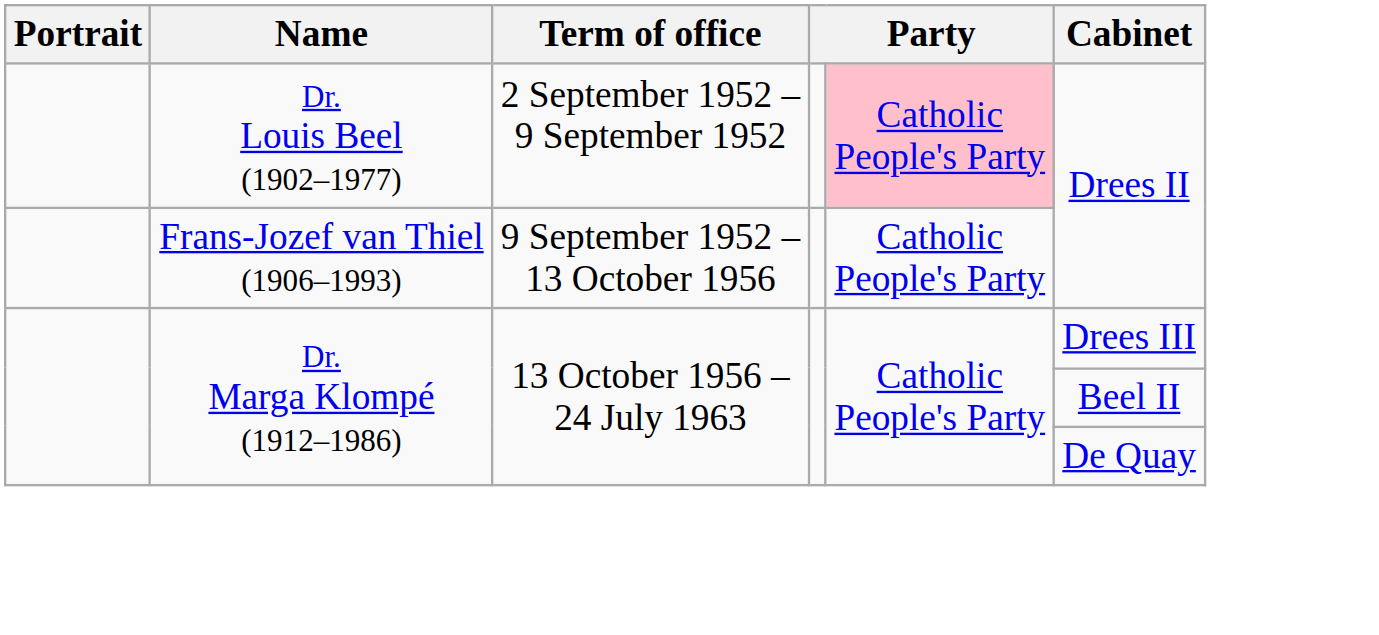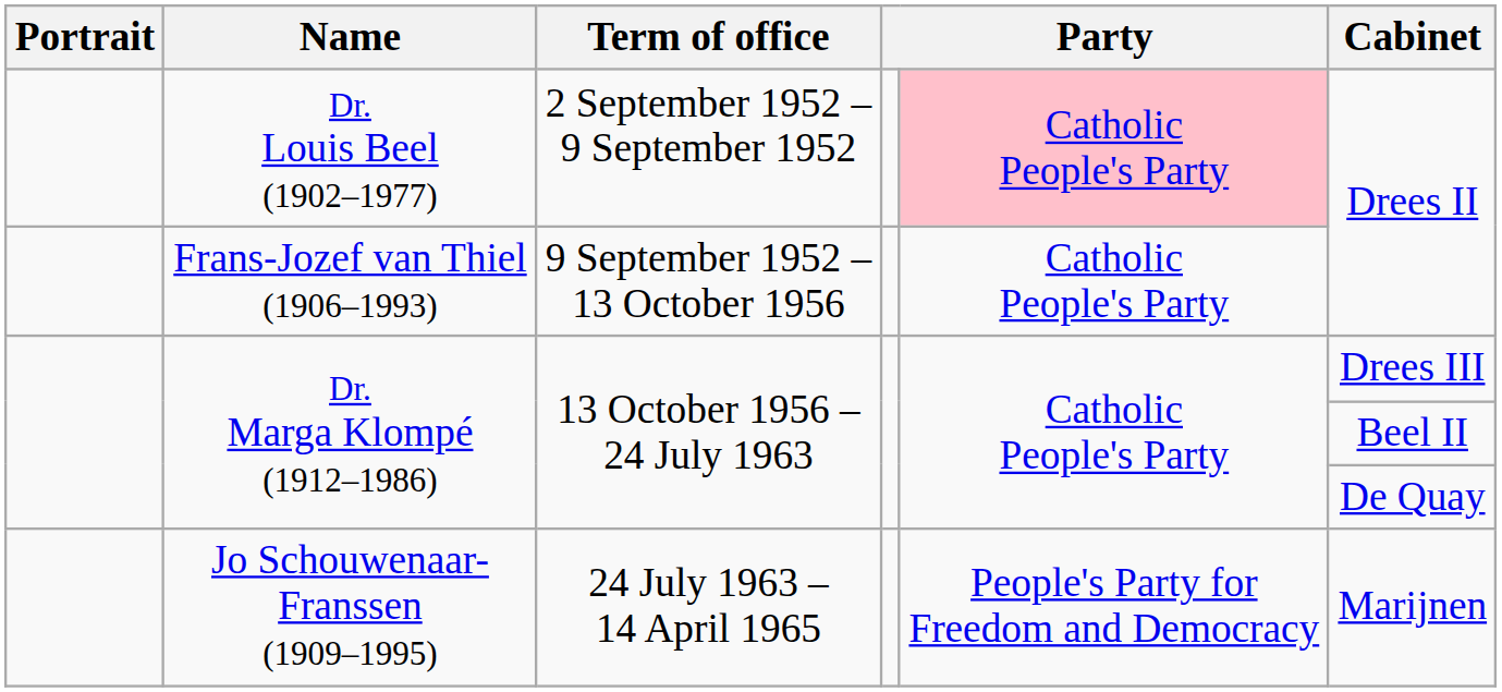+ row: Jo Schouwenaar- Franssen (1909–1995) | 24 July 1963 – 14 April 1965 | People's Party for Freedom and Democracy | Marijnen
